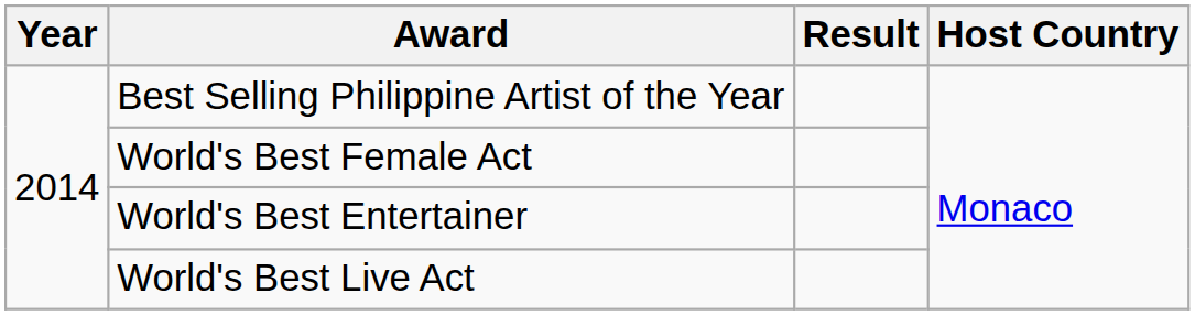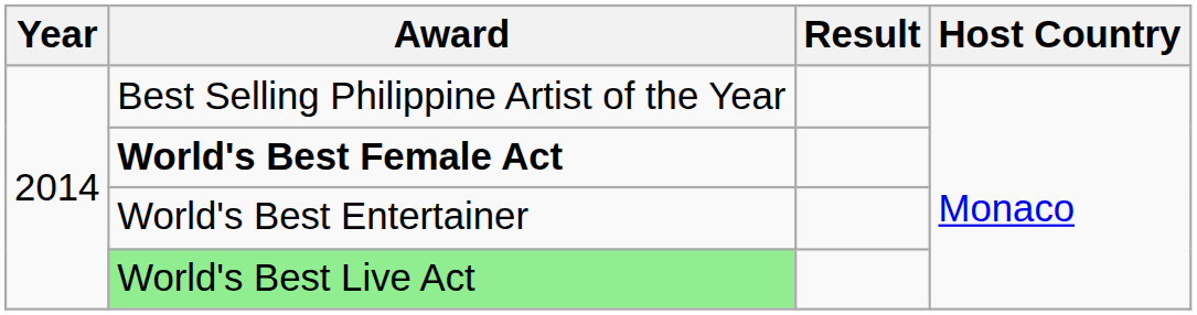World's Best Female Act | Award: normal -> bold
World's Best Live Act | Award: no background -> lightgreen background
